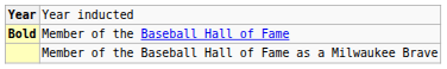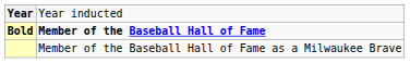Bold | column 2: normal -> bold
